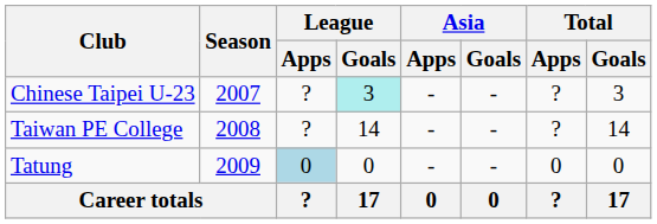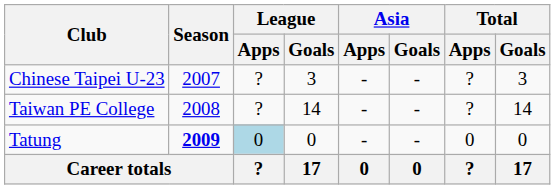Chinese Taipei U-23 | League / Goals: paleturquoise background -> no background
Tatung | Season: normal -> bold
